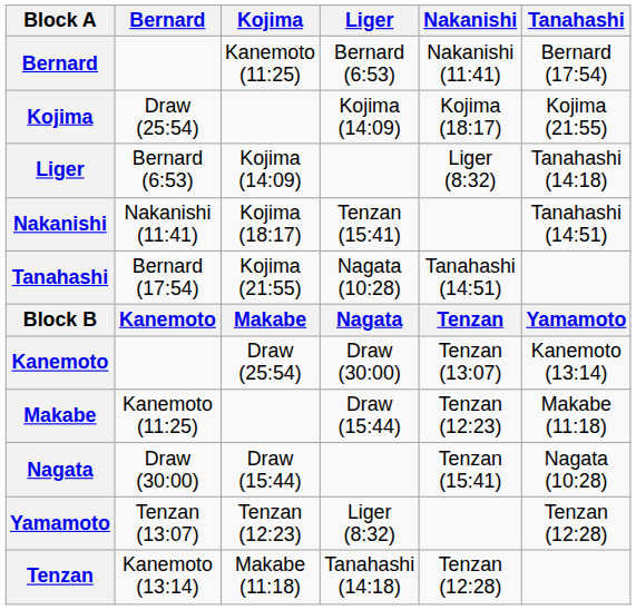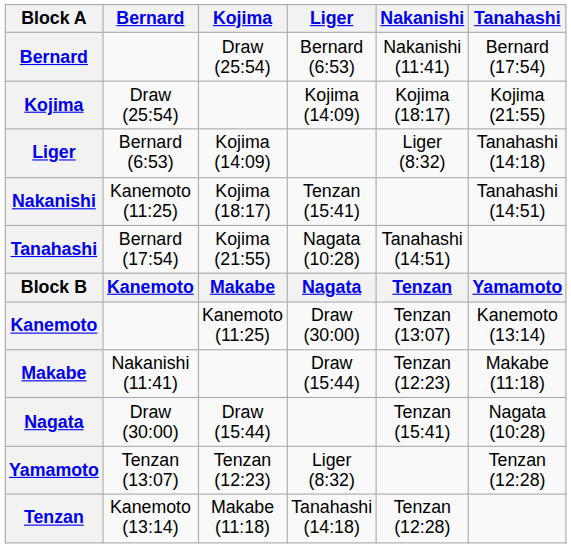row 2 | Kojima: Kanemoto (11:25) -> Draw (25:54)
row 5 | Bernard: Nakanishi (11:41) -> Kanemoto (11:25)
row 8 | Kojima: Draw (25:54) -> Kanemoto (11:25)
row 9 | Bernard: Kanemoto (11:25) -> Nakanishi (11:41)
